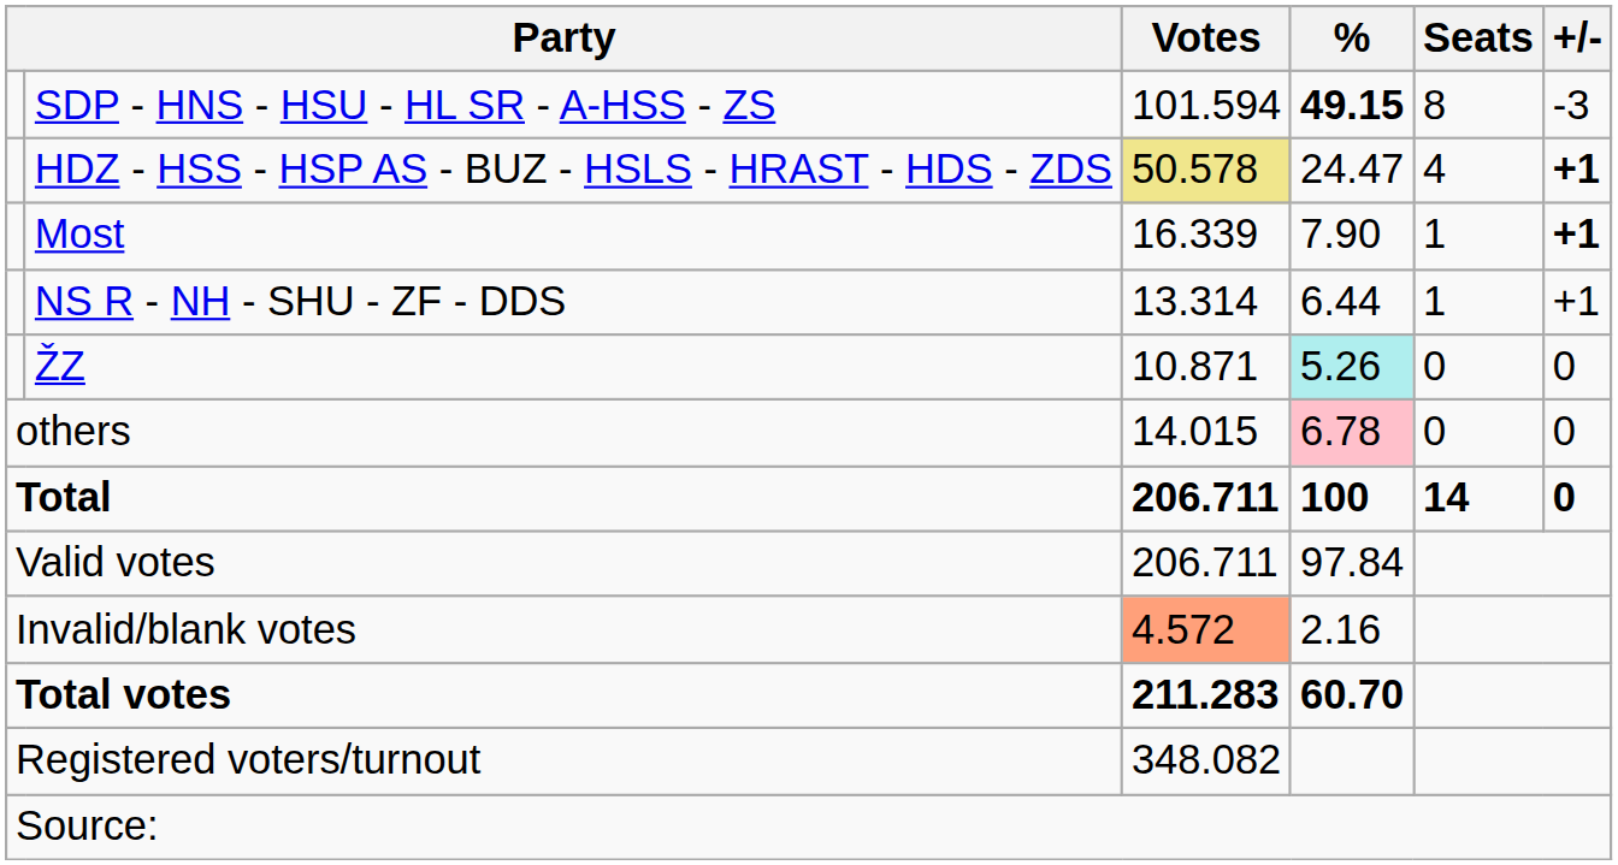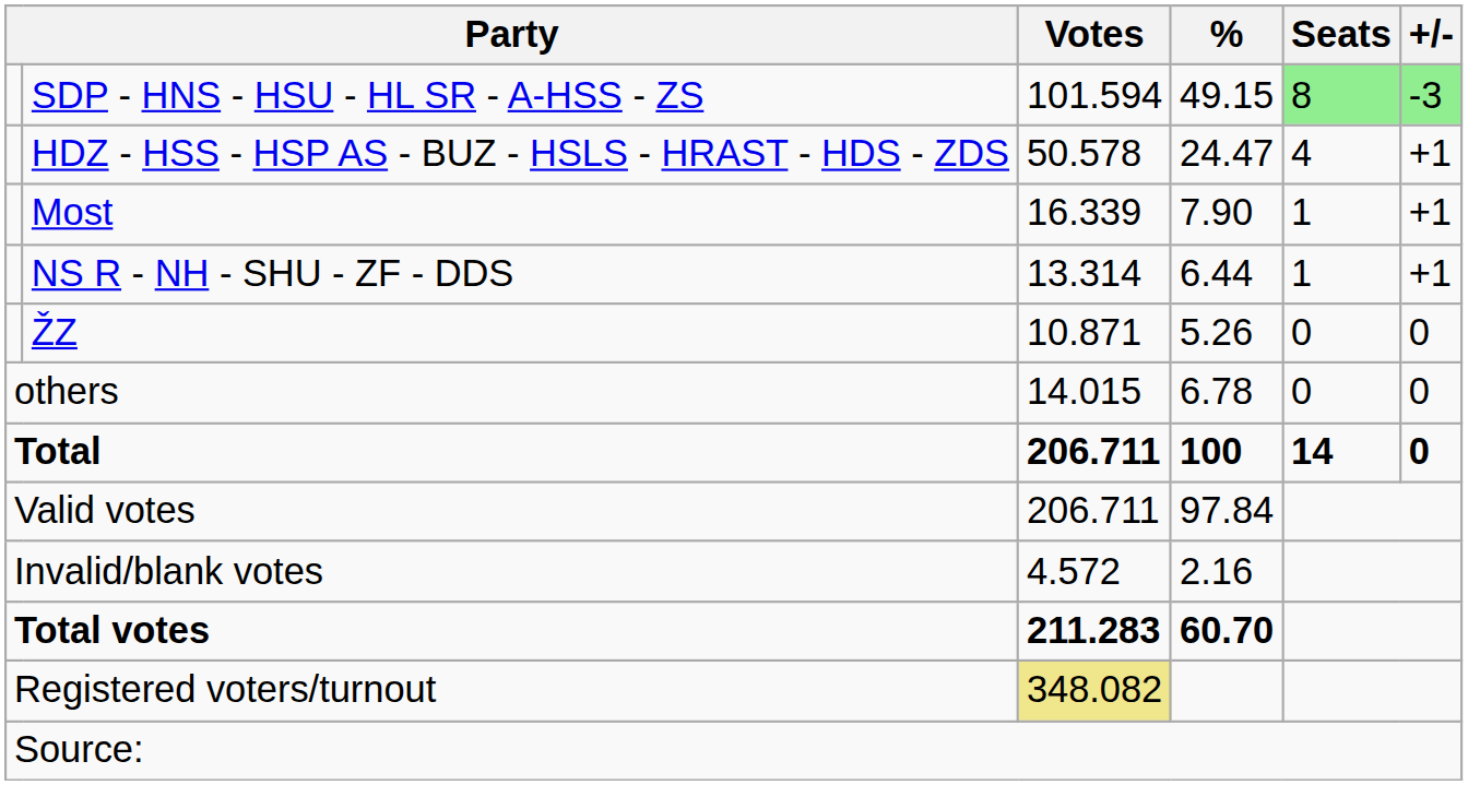SDP - HNS - HSU - HL SR - A-HSS - ZS | %: bold -> normal
SDP - HNS - HSU - HL SR - A-HSS - ZS | Seats: no background -> lightgreen background
SDP - HNS - HSU - HL SR - A-HSS - ZS | +/-: no background -> lightgreen background
HDZ - HSS - HSP AS - BUZ - HSLS - HRAST - HDS - ZDS | Votes: khaki background -> no background
HDZ - HSS - HSP AS - BUZ - HSLS - HRAST - HDS - ZDS | +/-: bold -> normal
Most | +/-: bold -> normal
ŽZ | %: paleturquoise background -> no background
others | %: pink background -> no background
Invalid/blank votes | Votes: lightsalmon background -> no background
Registered voters/turnout | Votes: no background -> khaki background
